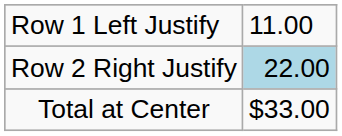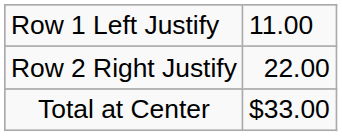Row 2 Right Justify | column 2: lightblue background -> no background
